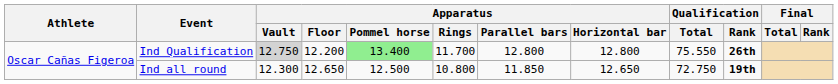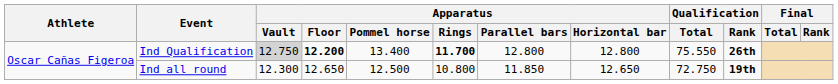Ind Qualification | Apparatus / Floor: normal -> bold
Ind Qualification | Apparatus / Pommel horse: lightgreen background -> no background
Ind Qualification | Apparatus / Rings: normal -> bold
